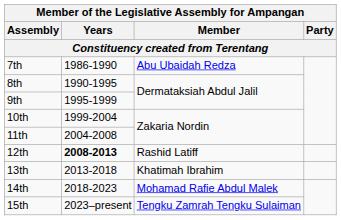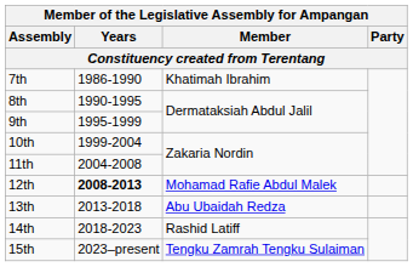7th | Member: Abu Ubaidah Redza -> Khatimah Ibrahim
12th | Member: Rashid Latiff -> Mohamad Rafie Abdul Malek
13th | Member: Khatimah Ibrahim -> Abu Ubaidah Redza
14th | Member: Mohamad Rafie Abdul Malek -> Rashid Latiff
